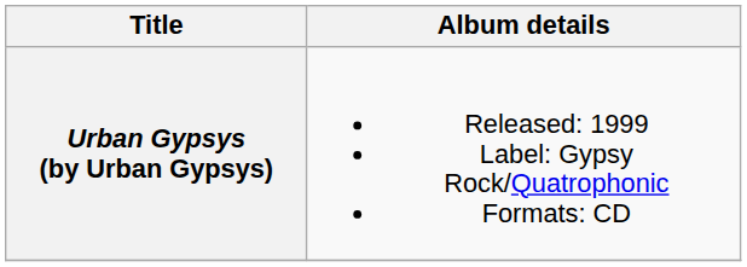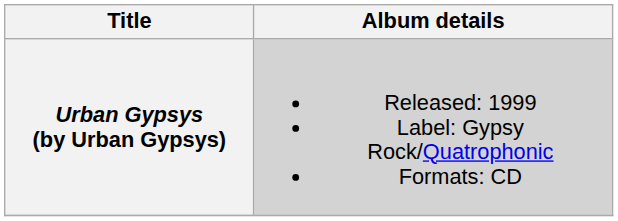Urban Gypsys (by Urban Gypsys) | Album details: no background -> lightgrey background
